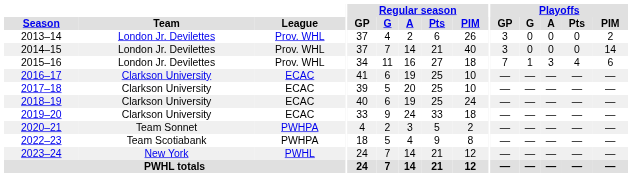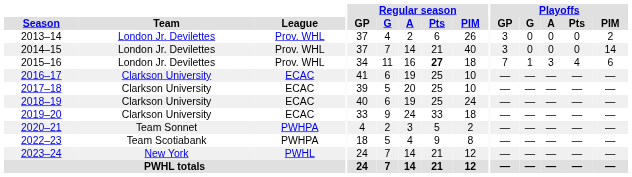2015–16 | Regular season / Pts: normal -> bold
